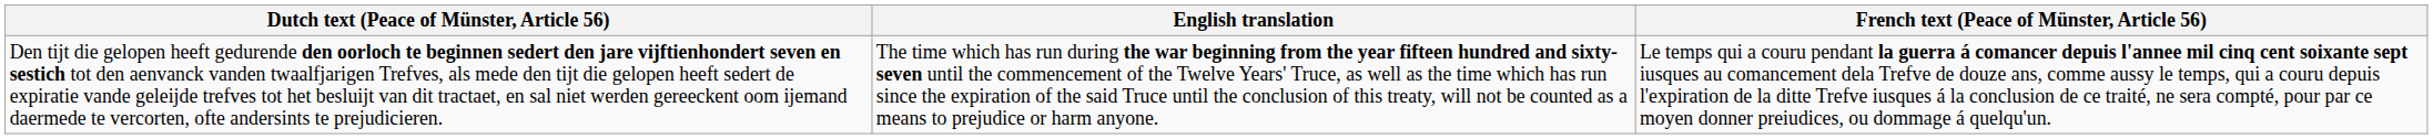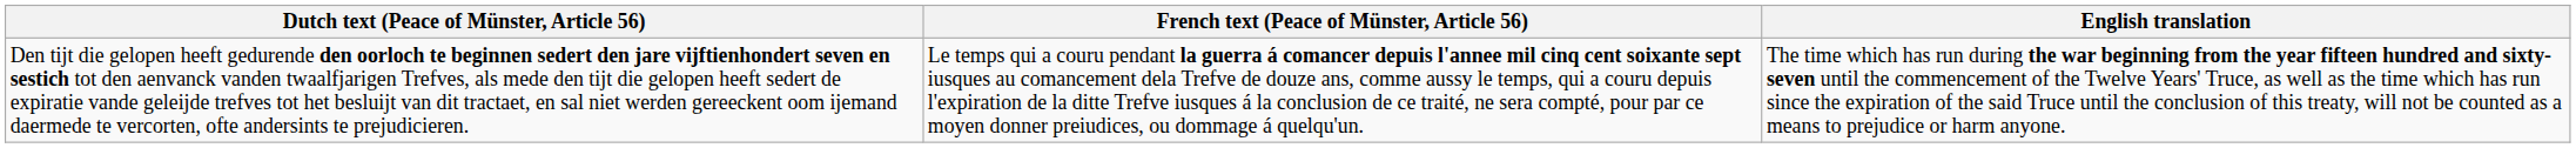columns swapped: French text (Peace of Münster, Article 56) <-> English translation
